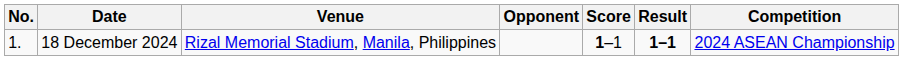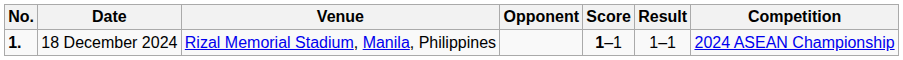18 December 2024 | No.: normal -> bold
18 December 2024 | Result: bold -> normal
